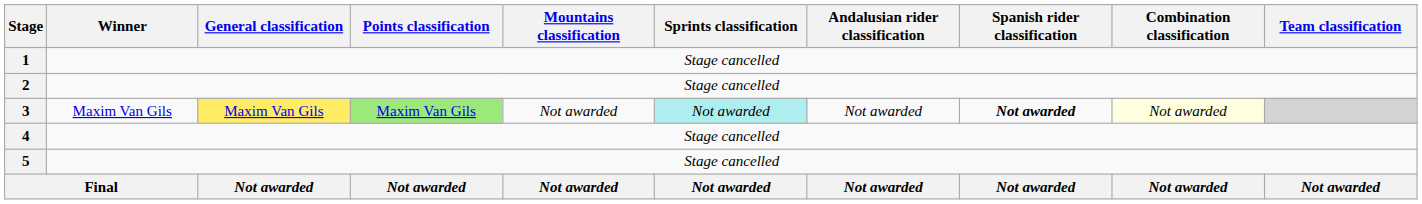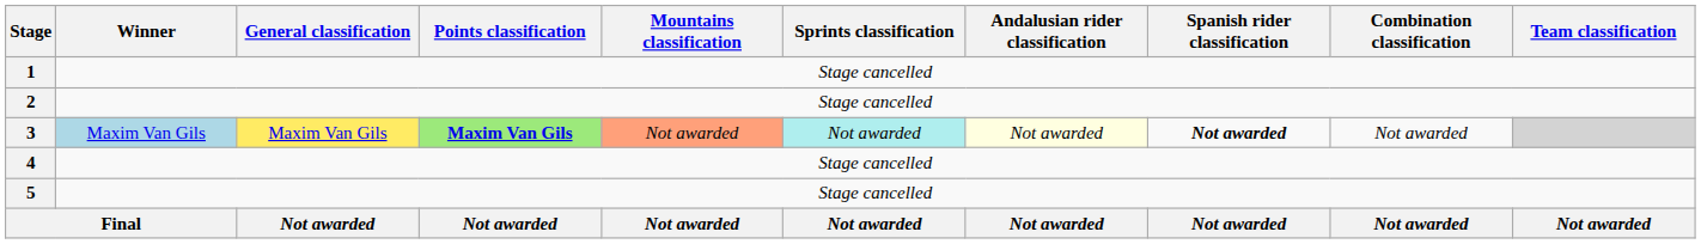3 | Winner: no background -> lightblue background
3 | Points classification: normal -> bold
3 | Mountains classification: no background -> lightsalmon background
3 | Andalusian rider classification: no background -> lightyellow background
3 | Combination classification: lightyellow background -> no background
